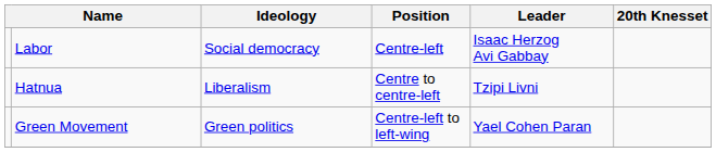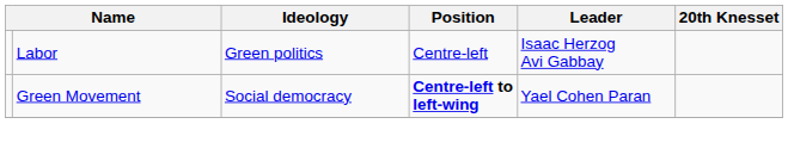Labor | Ideology: Social democracy -> Green politics
- row: Hatnua | Liberalism | Centre to centre-left | Tzipi Livni
Green Movement | Ideology: Green politics -> Social democracy
Green Movement | Position: normal -> bold
